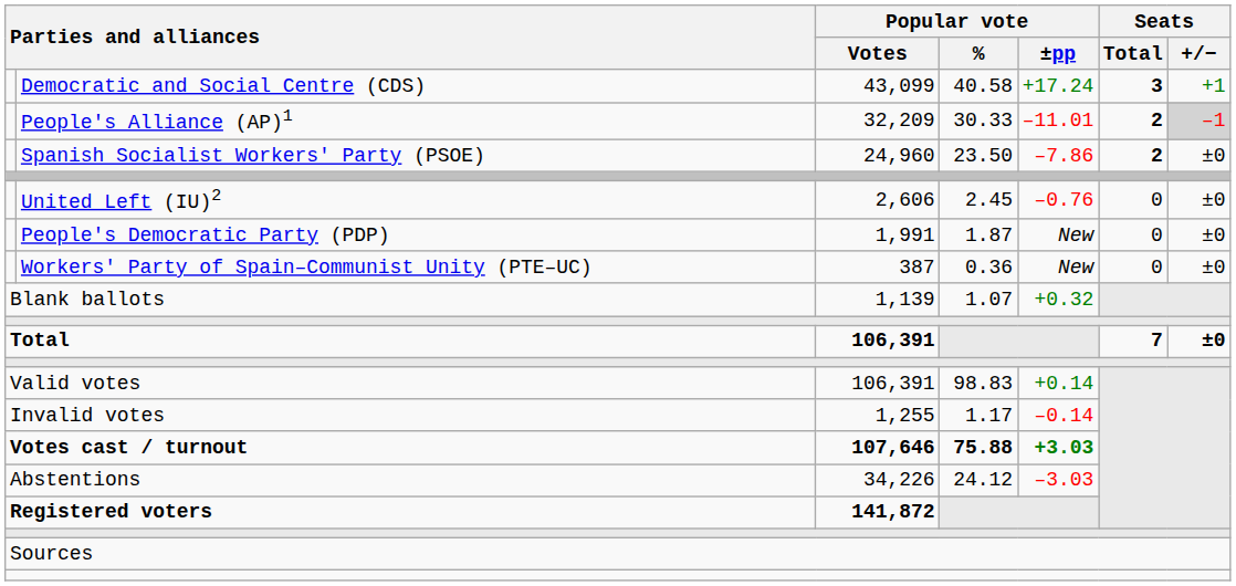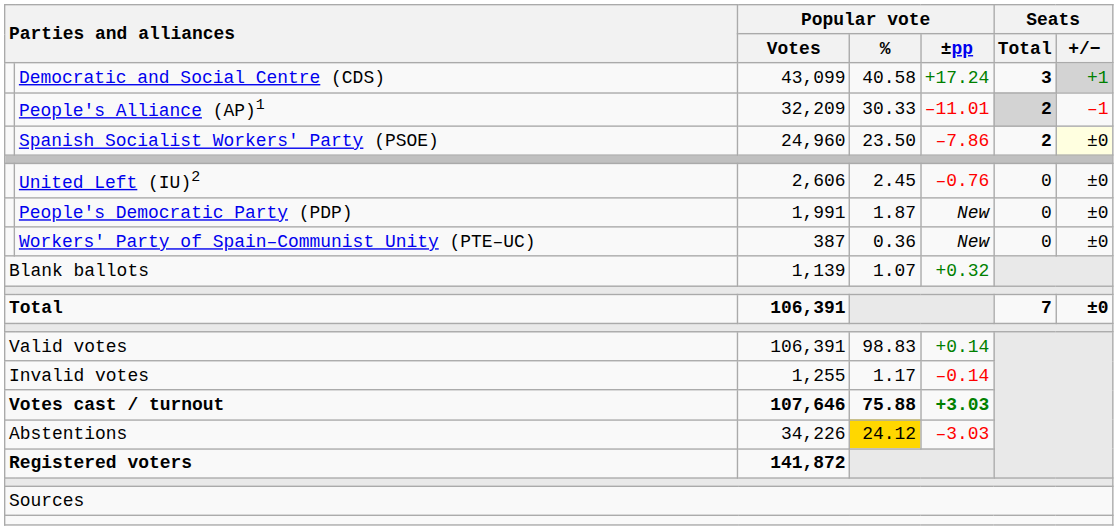Democratic and Social Centre (CDS) | Seats / +/−: no background -> lightgrey background
People's Alliance (AP)1 | Seats / Total: no background -> lightgrey background
People's Alliance (AP)1 | Seats / +/−: lightgrey background -> no background
Spanish Socialist Workers' Party (PSOE) | Seats / +/−: no background -> lightyellow background
Abstentions | Popular vote / %: no background -> gold background
